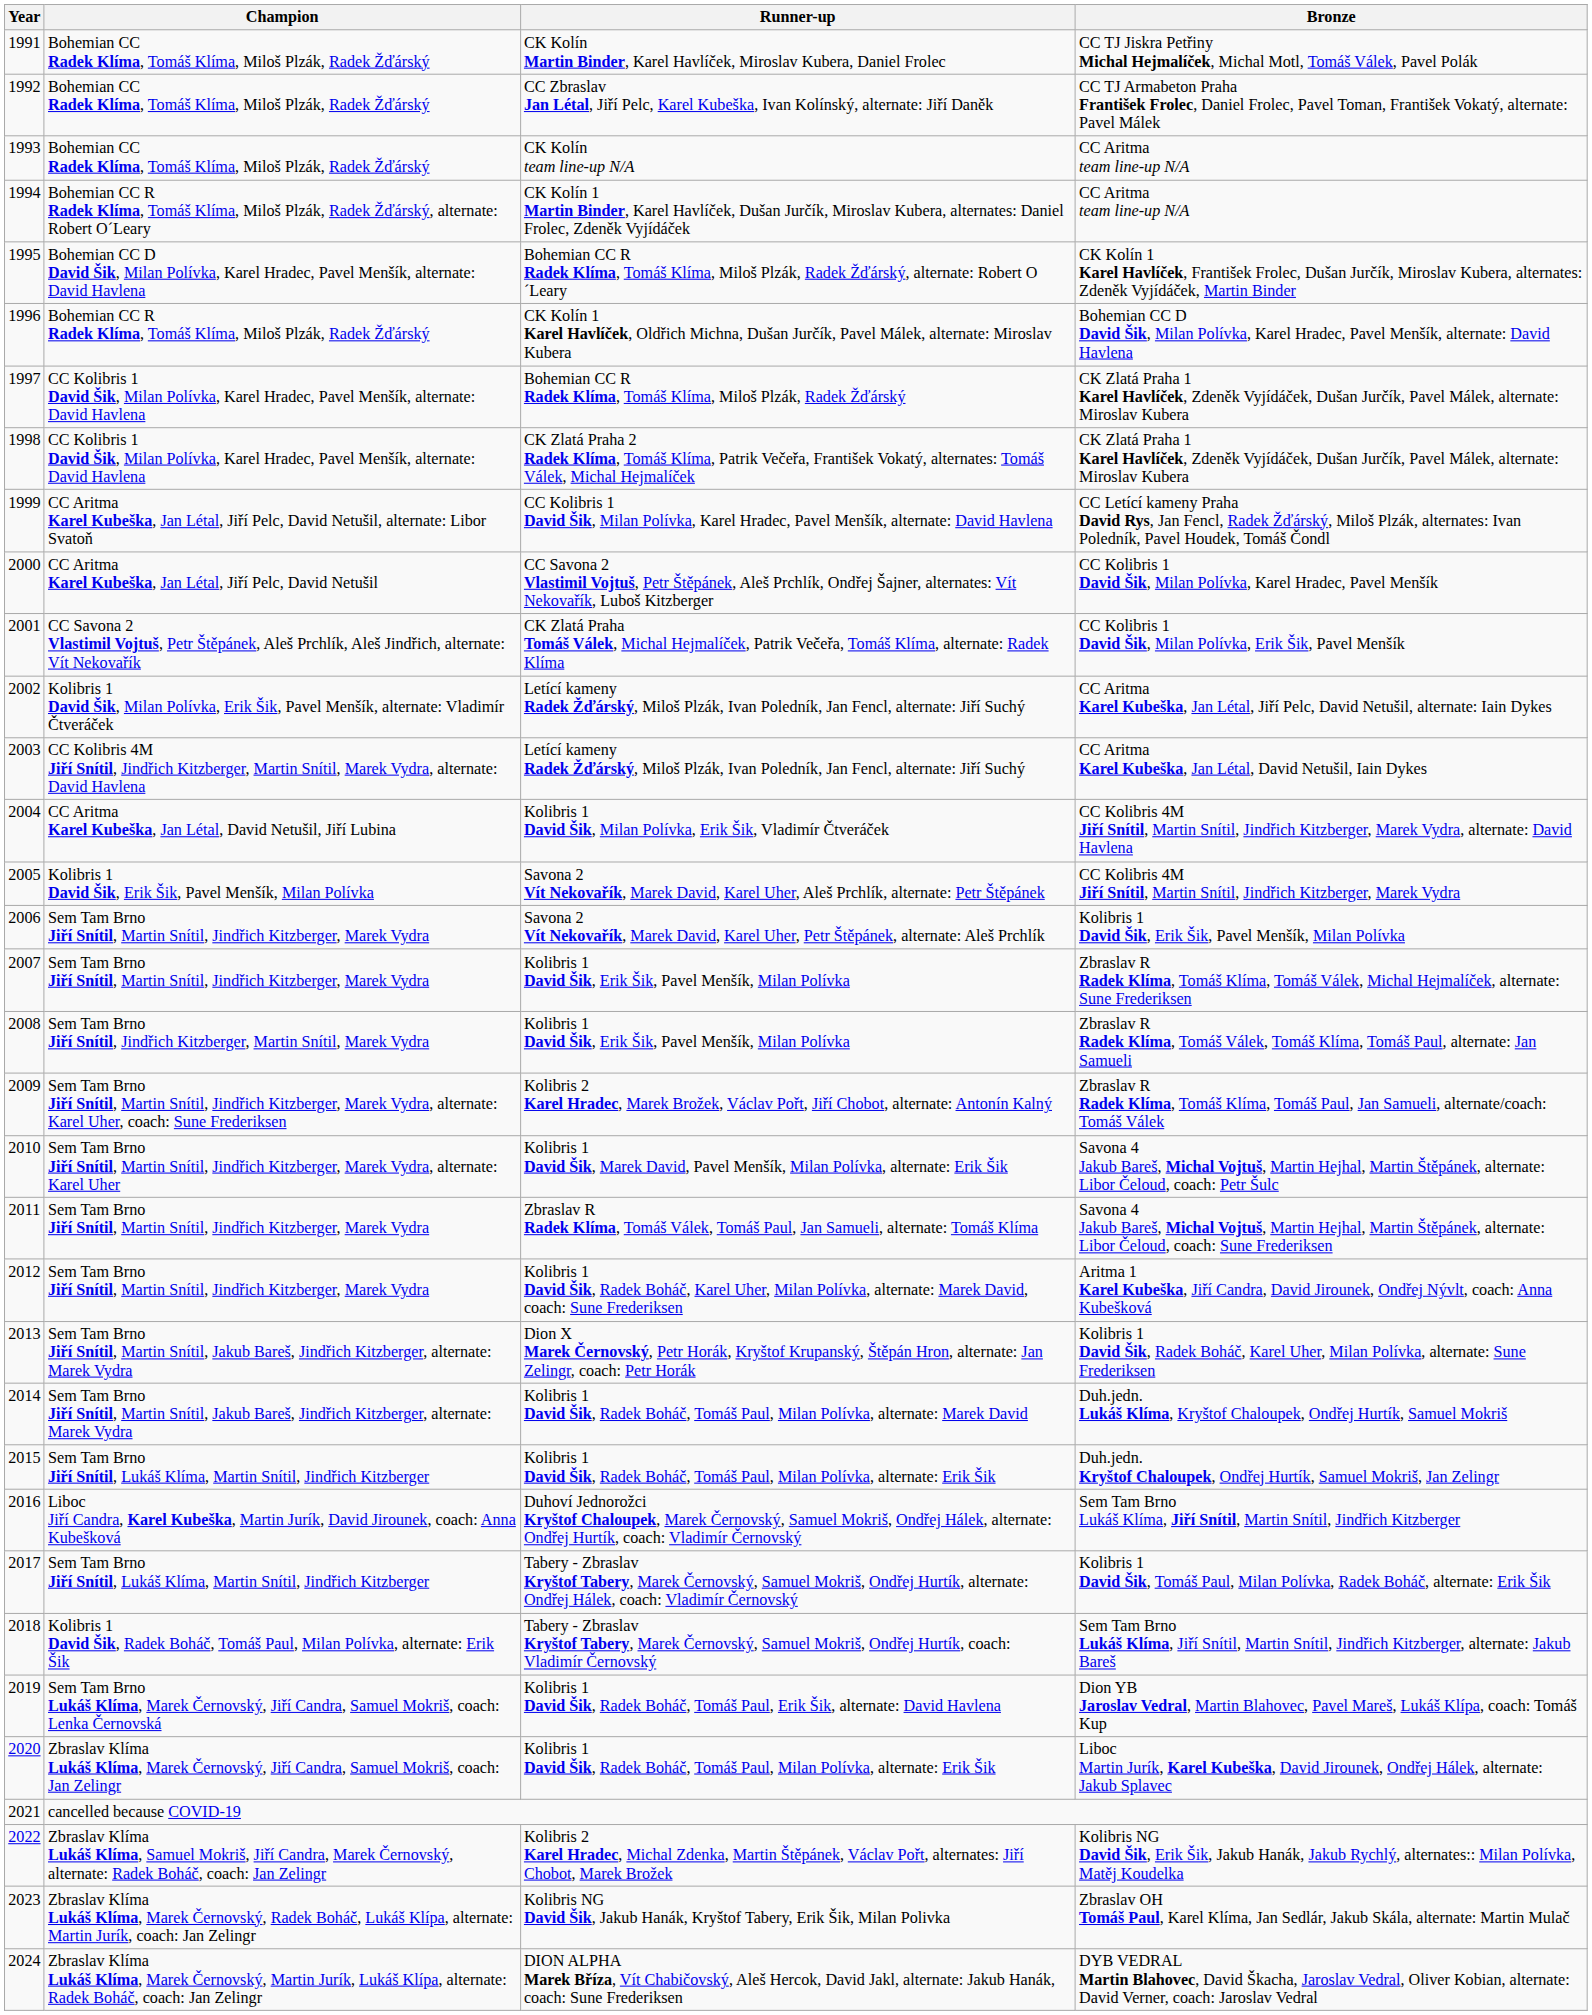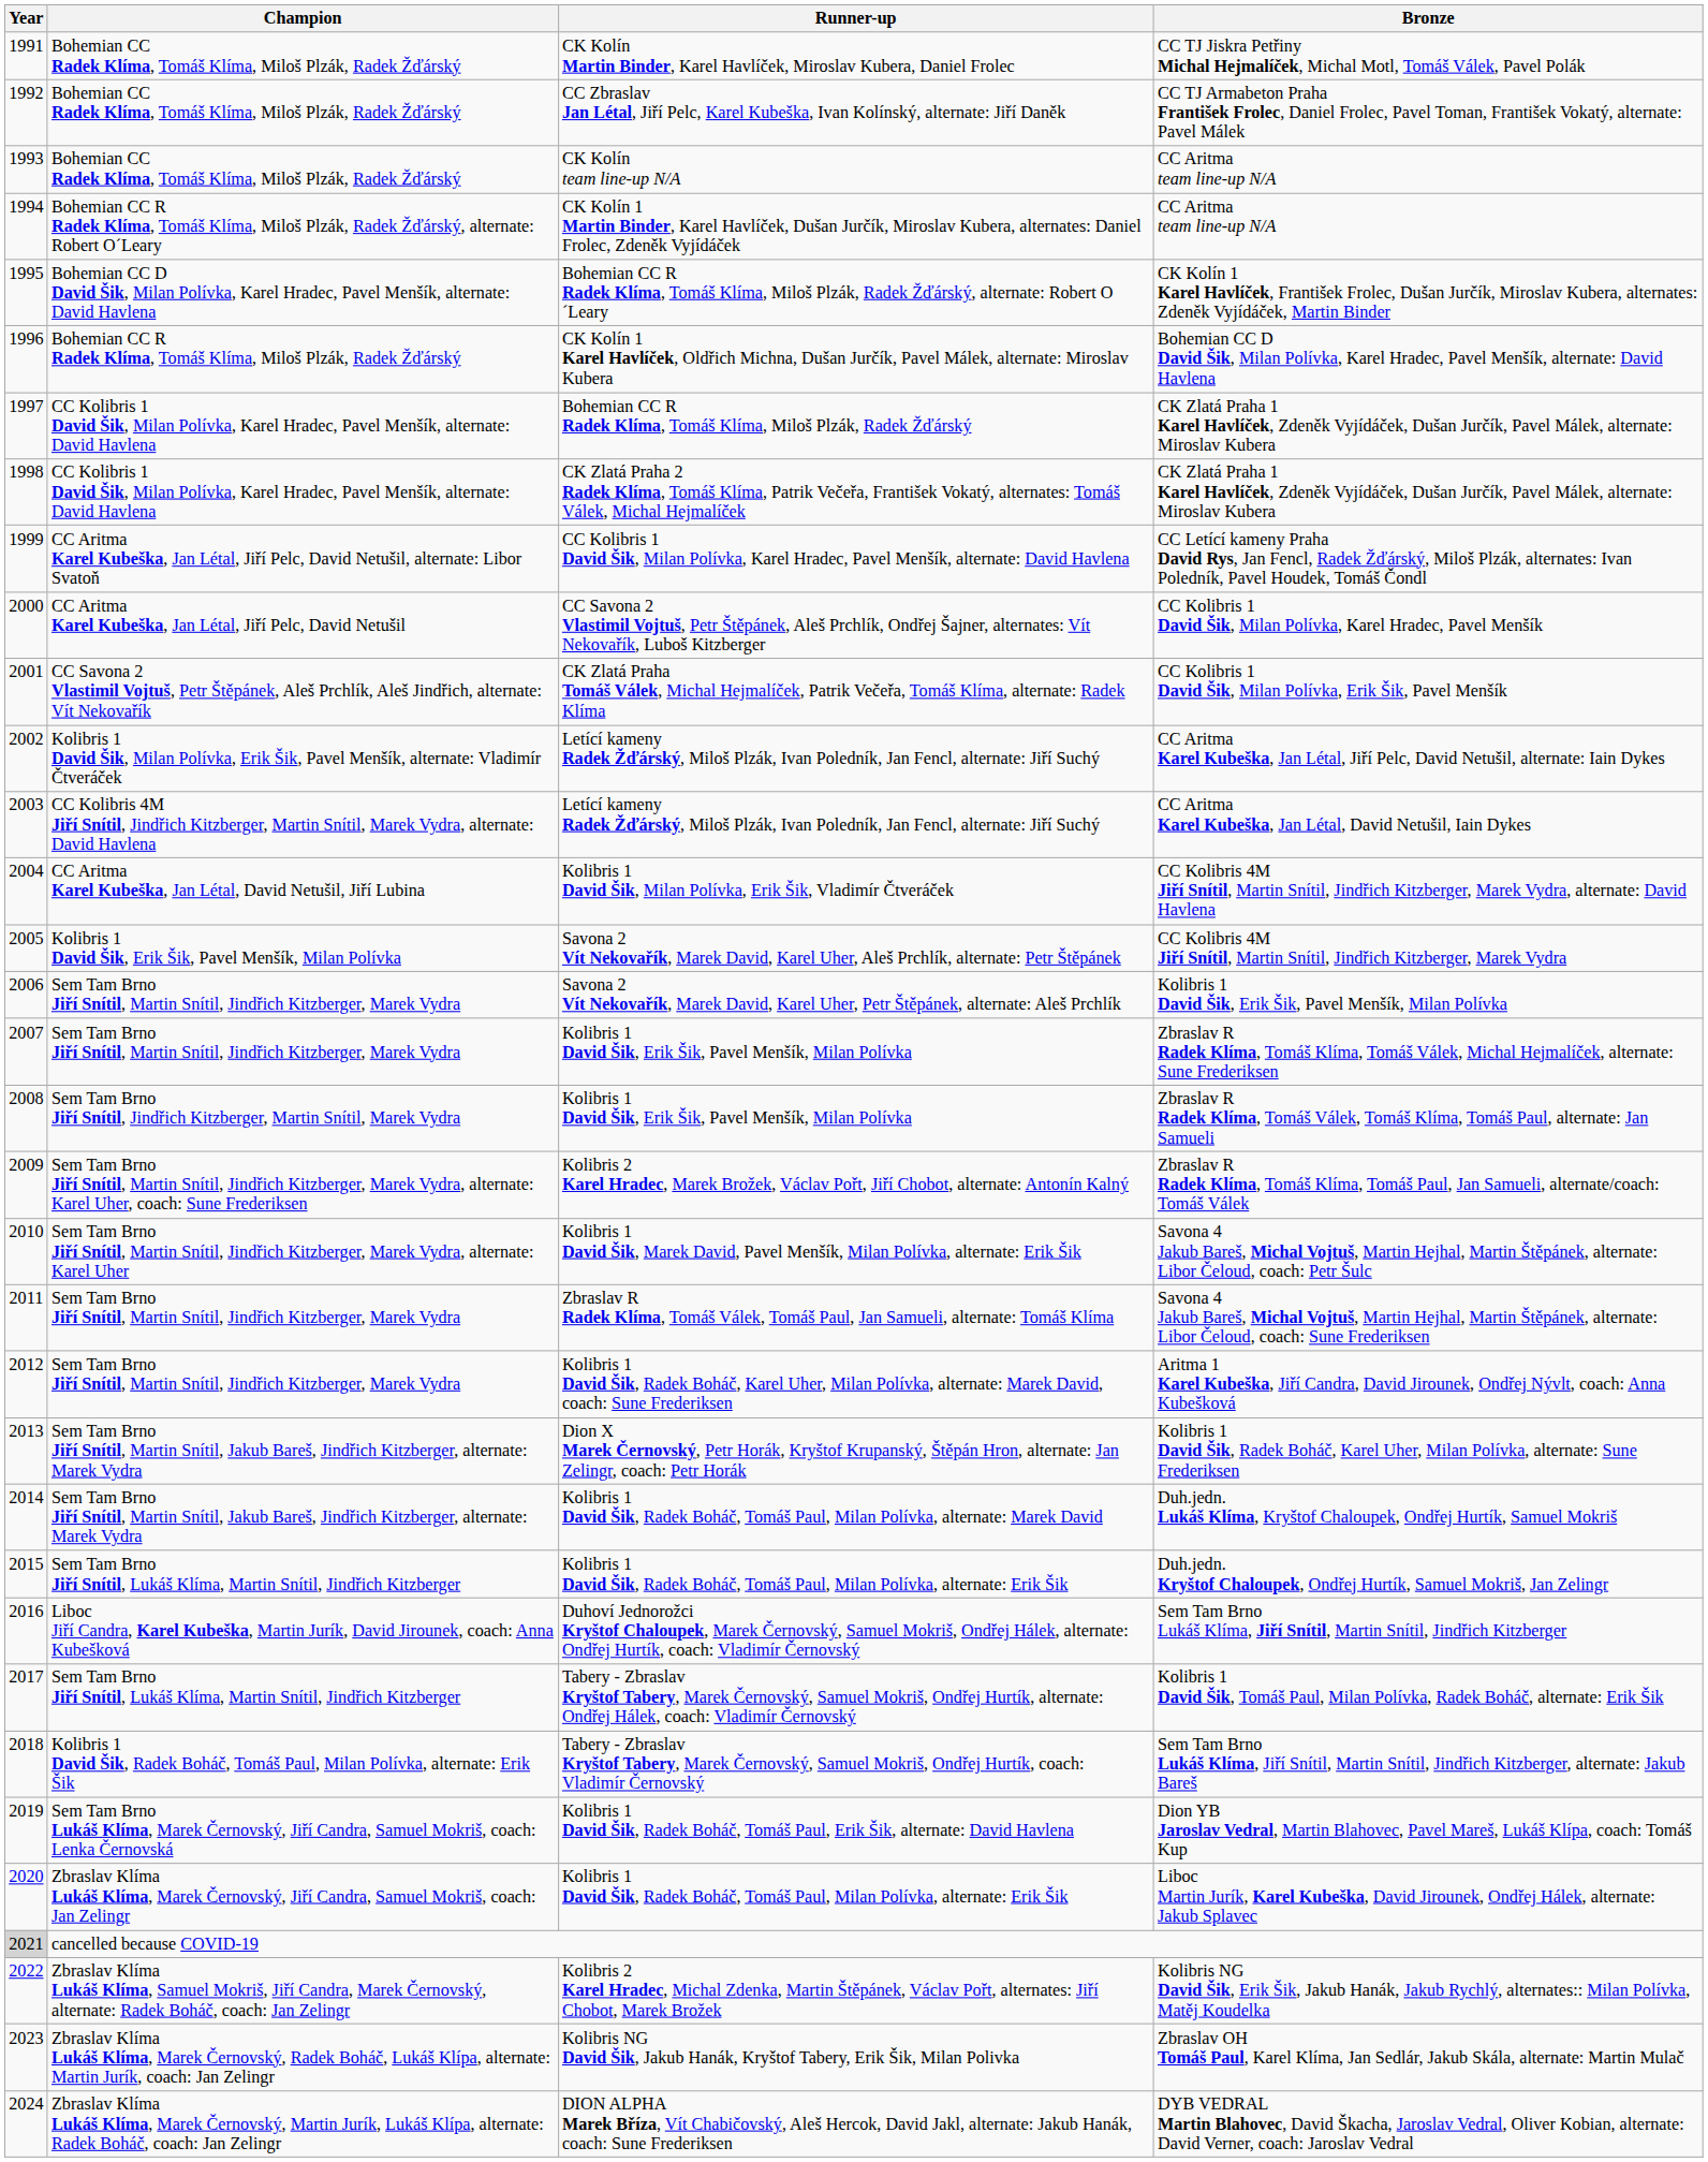cancelled because COVID-19 | Year: no background -> lightgrey background
